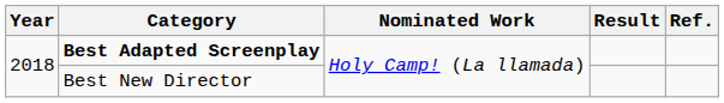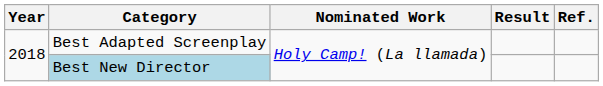Best Adapted Screenplay | Category: bold -> normal
Best New Director | Category: no background -> lightblue background
